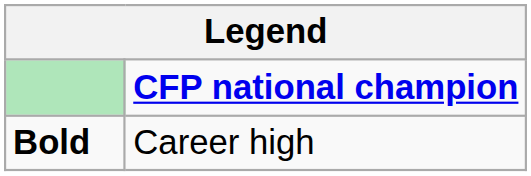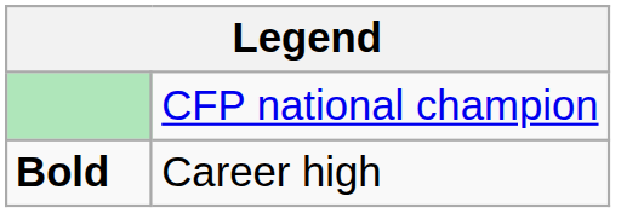row 2 | column 2: bold -> normal
